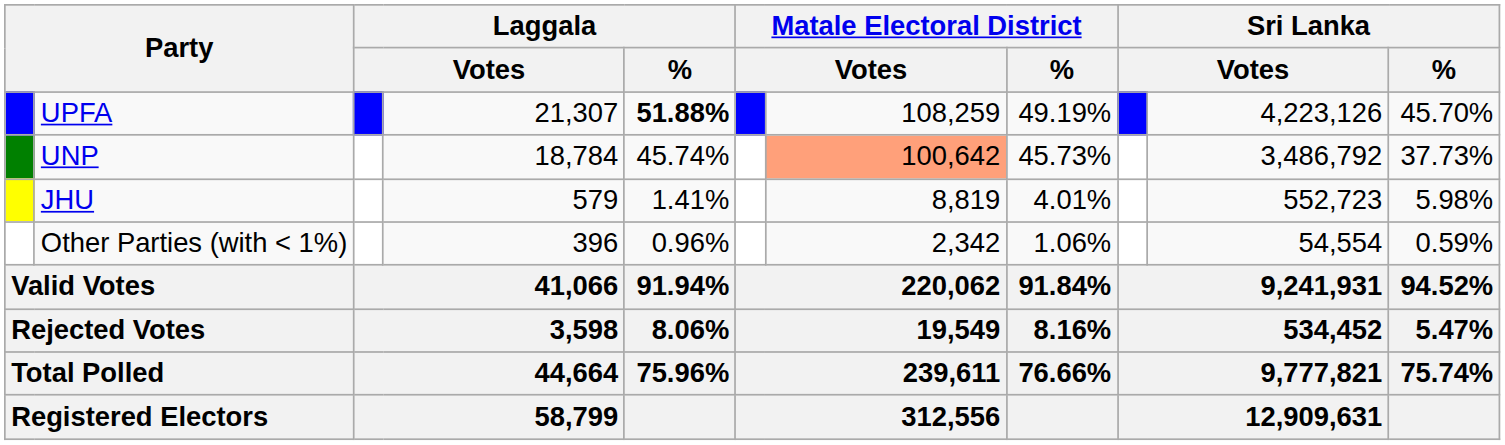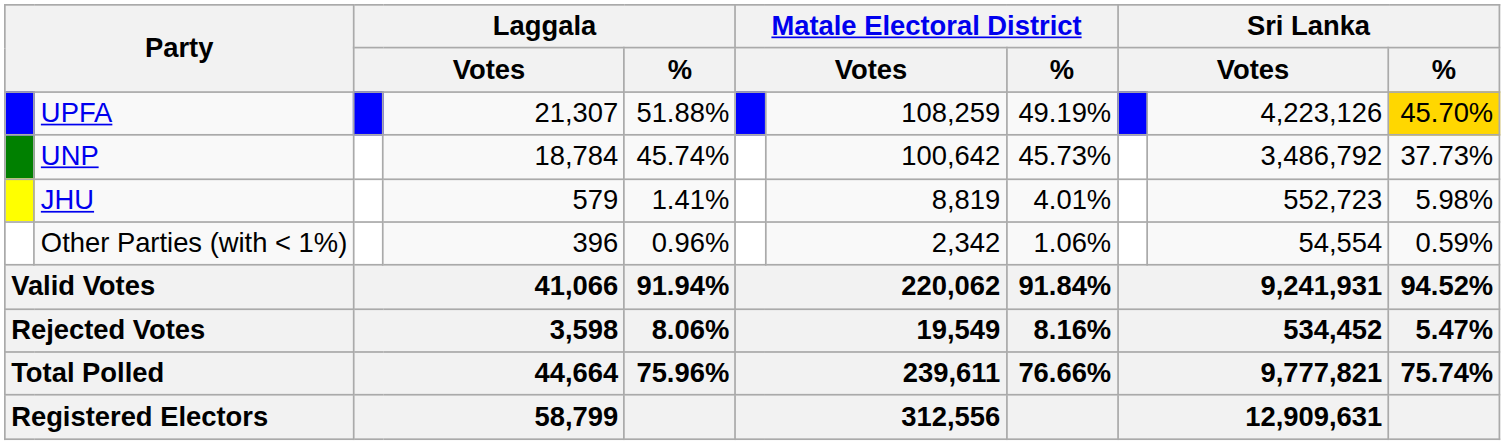UPFA | Laggala / %: bold -> normal
UPFA | Sri Lanka / %: no background -> gold background
UNP | column 7: lightsalmon background -> no background
